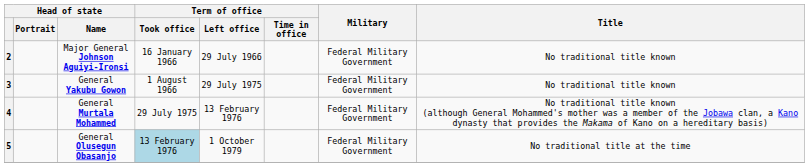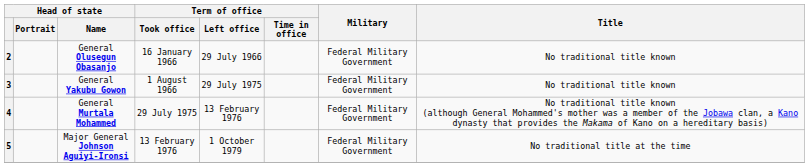2 | Head of state / Name: Major General Johnson Aguiyi-Ironsi -> General Olusegun Obasanjo
5 | Head of state / Name: General Olusegun Obasanjo -> Major General Johnson Aguiyi-Ironsi
5 | Term of office / Took office: lightblue background -> no background
